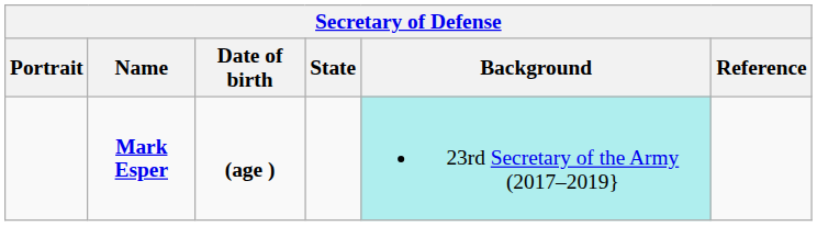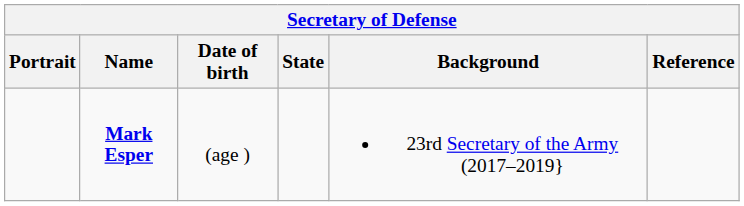Mark Esper | Date of birth: bold -> normal
Mark Esper | Background: paleturquoise background -> no background
